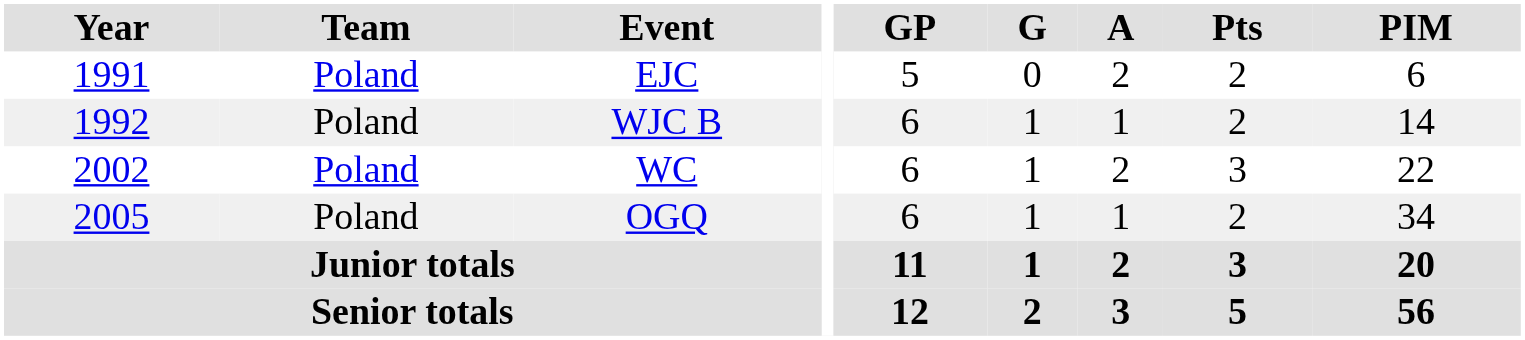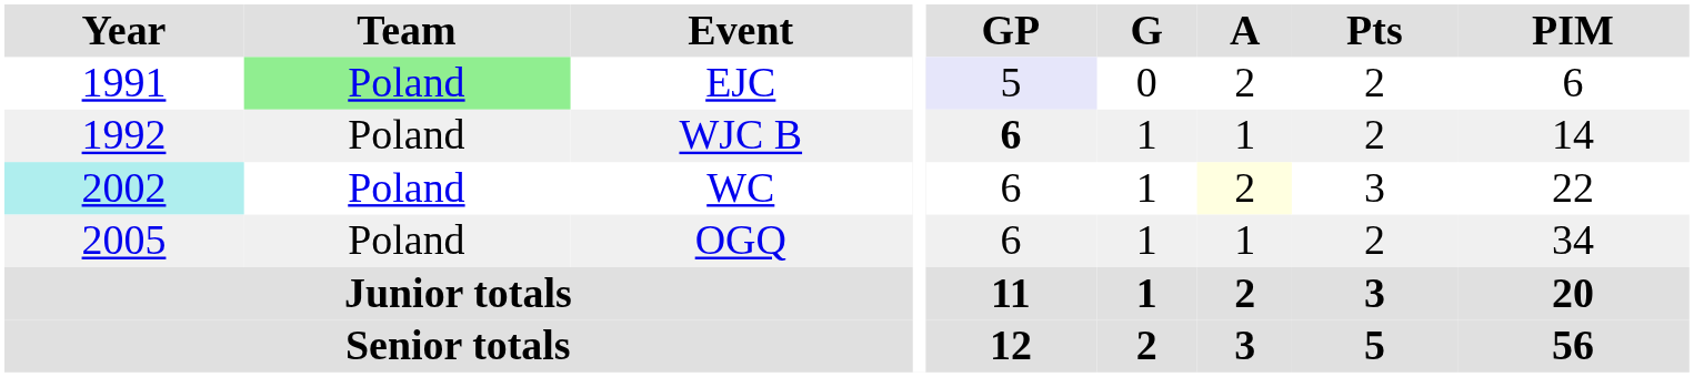EJC | Team: no background -> lightgreen background
EJC | GP: no background -> lavender background
WJC B | GP: normal -> bold
WC | Year: no background -> paleturquoise background
WC | A: no background -> lightyellow background
